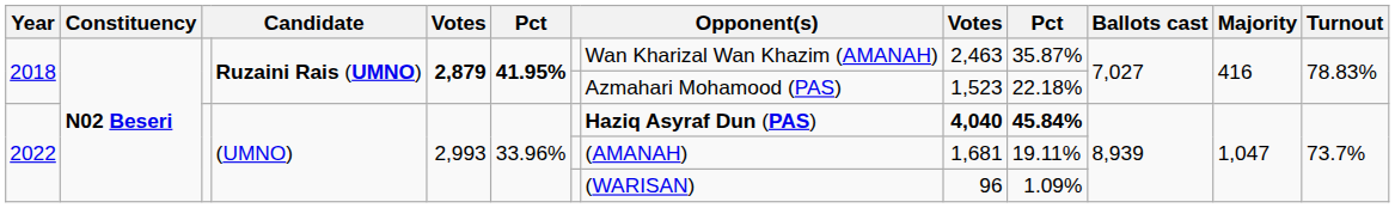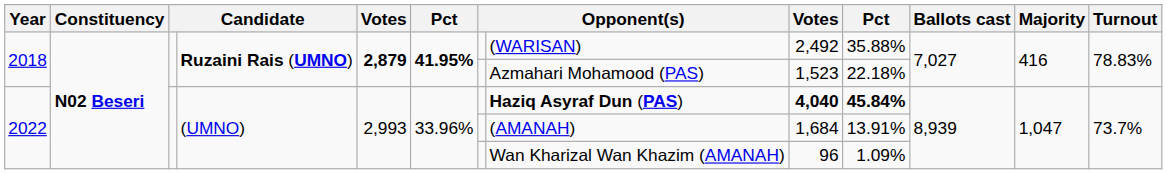row 2 | column 8: Wan Kharizal Wan Khazim (AMANAH) -> (WARISAN)
row 2 | column 9: 2,463 -> 2,492
row 2 | column 10: 35.87% -> 35.88%
row 5 | column 9: 1,681 -> 1,684
row 5 | column 10: 19.11% -> 13.91%
row 6 | column 8: (WARISAN) -> Wan Kharizal Wan Khazim (AMANAH)
